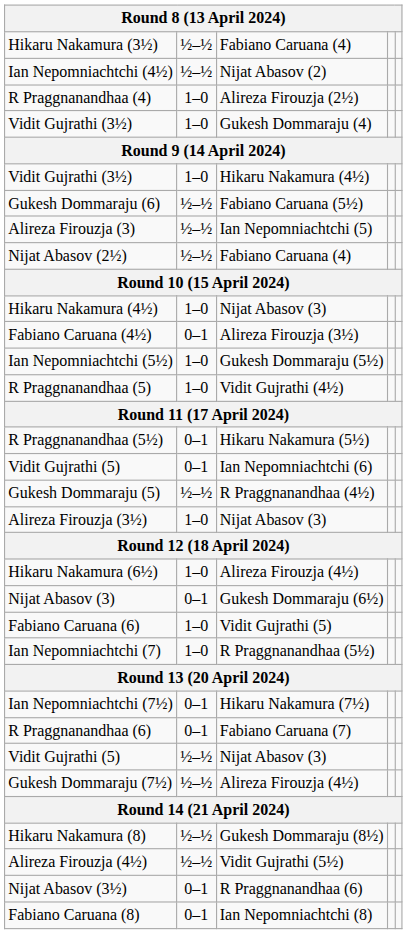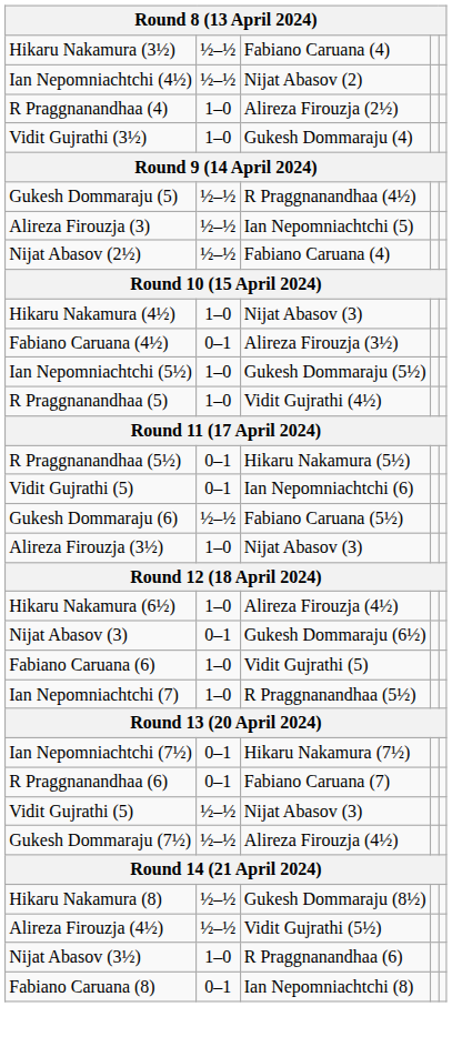- row: Vidit Gujrathi (3½) | 1–0 | Hikaru Nakamura (4½)
rows swapped: Gukesh Dommaraju (5) <-> Gukesh Dommaraju (6)
Nijat Abasov (3½) | column 2: 0–1 -> 1–0
